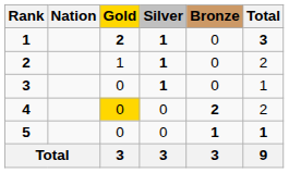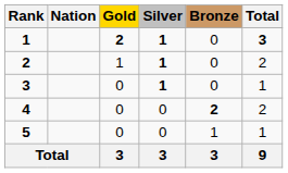4 | Gold: gold background -> no background
5 | Bronze: bold -> normal
5 | Total: bold -> normal
